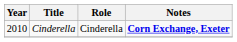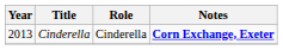row 2 | Year: 2010 -> 2013
